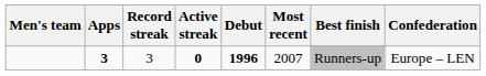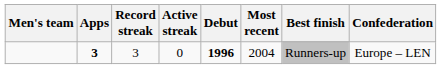row 2 | Active streak: bold -> normal
row 2 | Most recent: 2007 -> 2004
